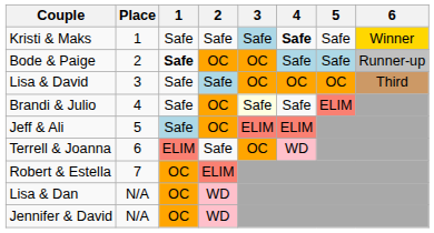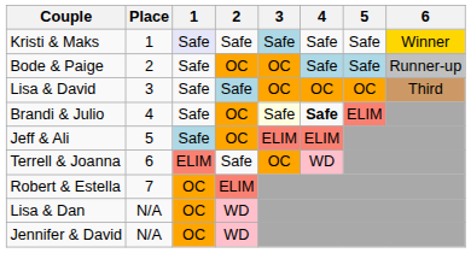Kristi & Maks | 1: no background -> lavender background
Kristi & Maks | 4: bold -> normal
Bode & Paige | 1: bold -> normal
Brandi & Julio | 4: normal -> bold
